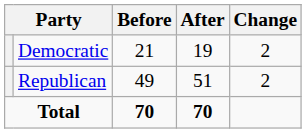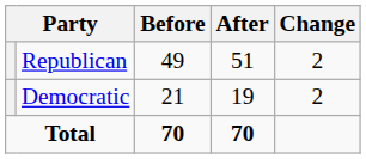rows swapped: Republican <-> Democratic
